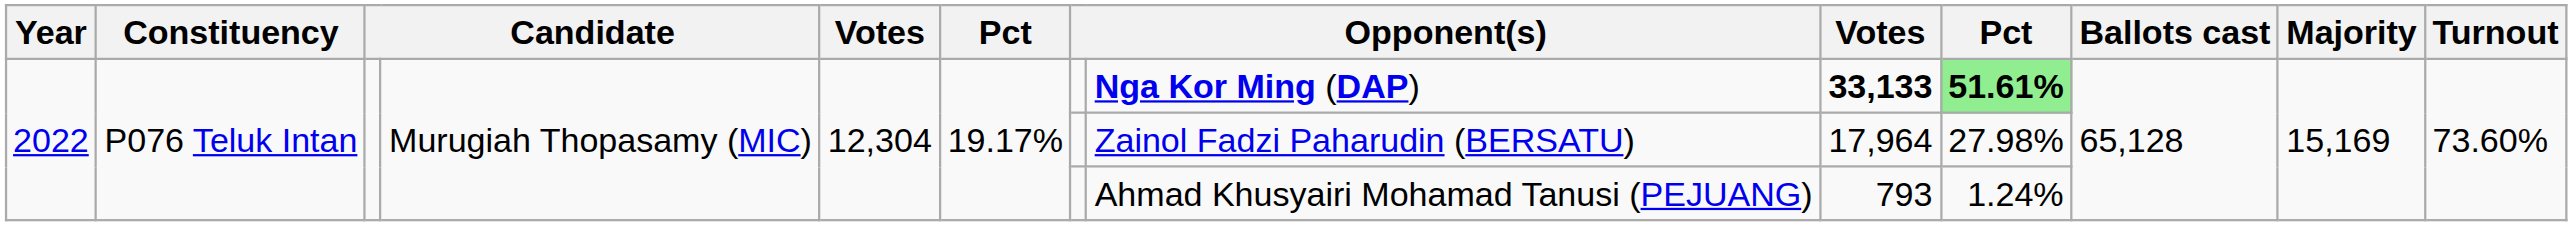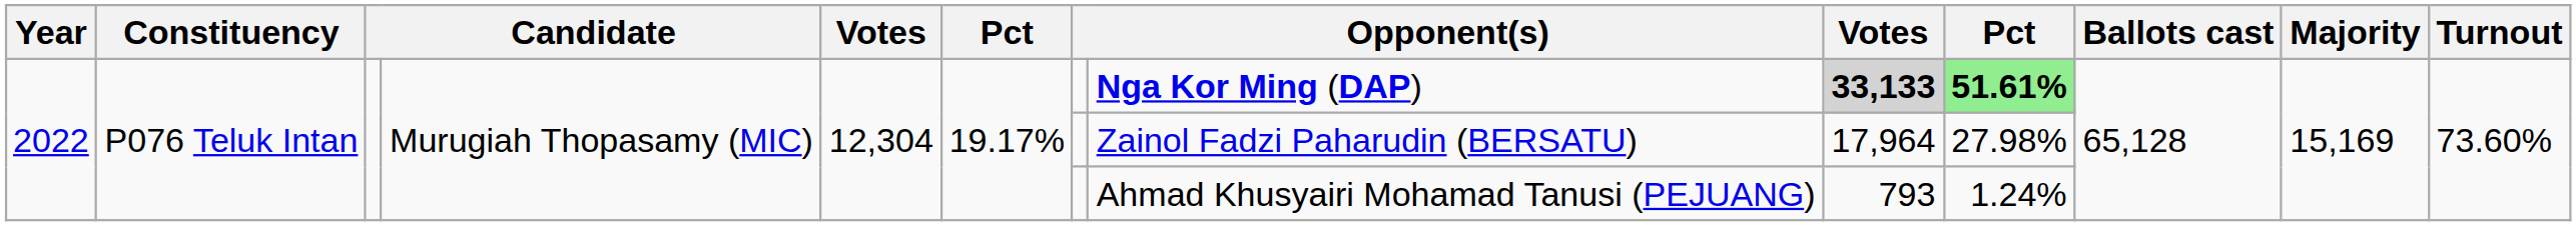row 2 | column 9: no background -> lightgrey background
